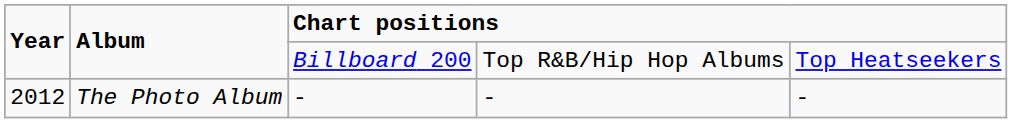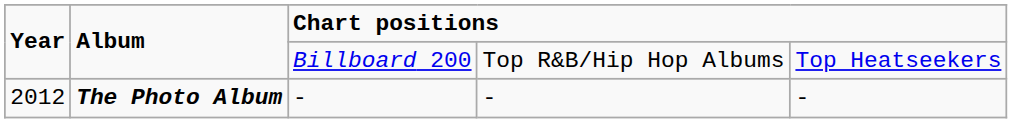2012 | Album: normal -> bold
